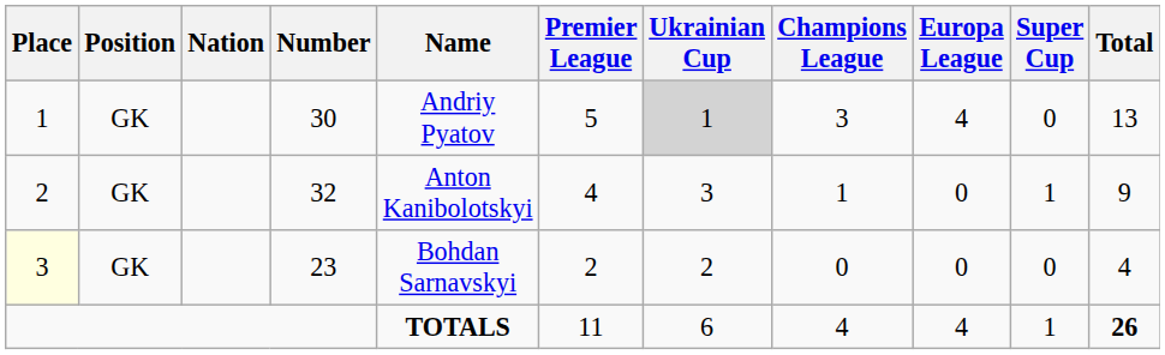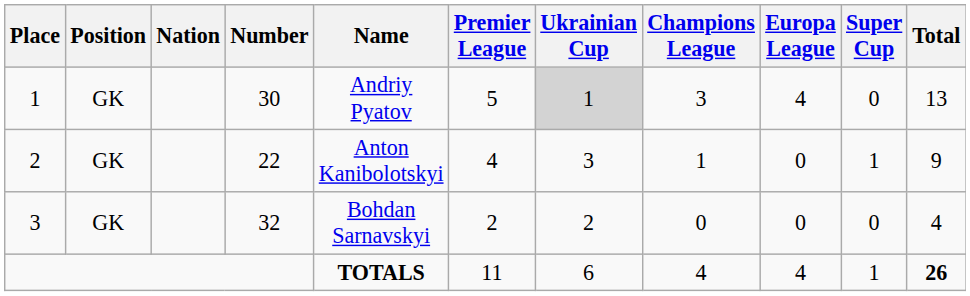row 3 | Number: 32 -> 22
row 4 | Place: lightyellow background -> no background
row 4 | Number: 23 -> 32
